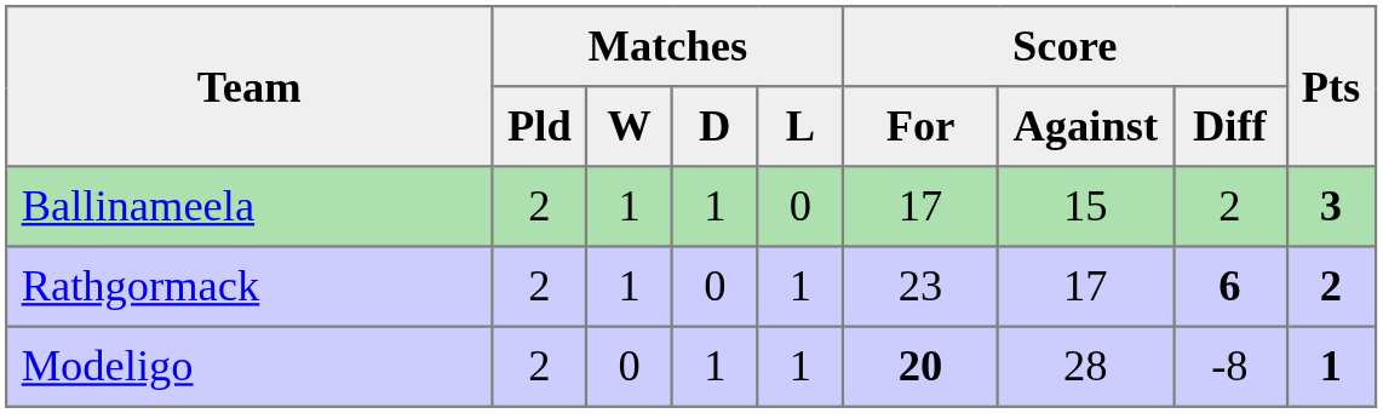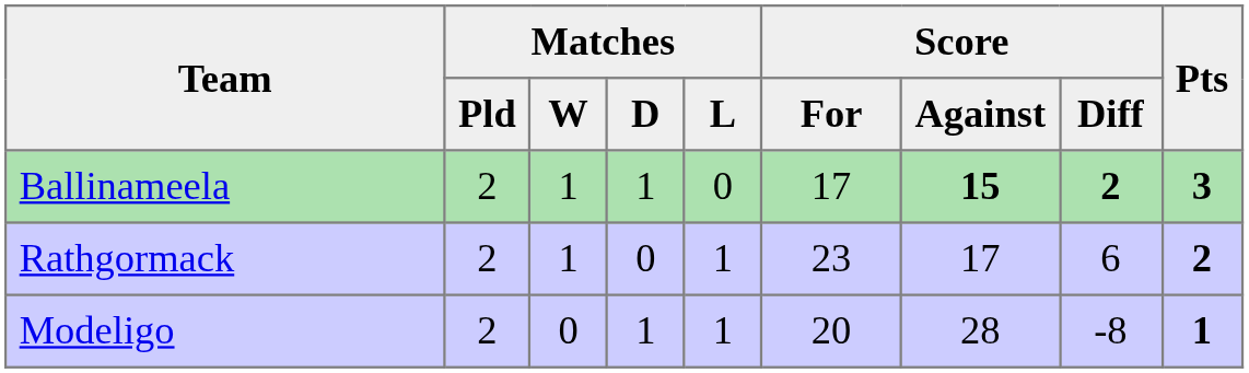Ballinameela | Score / Against: normal -> bold
Ballinameela | Score / Diff: normal -> bold
Rathgormack | Score / Diff: bold -> normal
Modeligo | Score / For: bold -> normal
